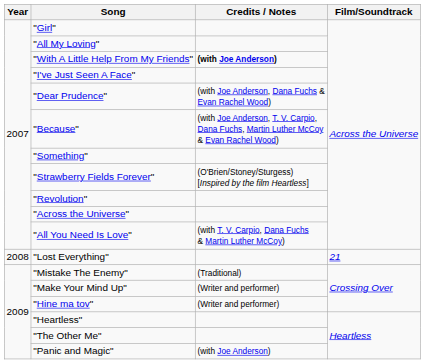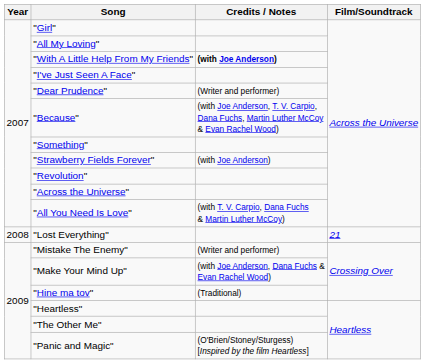"Dear Prudence" | Credits / Notes: (with Joe Anderson, Dana Fuchs & Evan Rachel Wood) -> (Writer and performer)
"Strawberry Fields Forever" | Credits / Notes: (O'Brien/Stoney/Sturgess) [Inspired by the film Heartless] -> (with Joe Anderson)
"Mistake The Enemy" | Credits / Notes: (Traditional) -> (Writer and performer)
"Make Your Mind Up" | Credits / Notes: (Writer and performer) -> (with Joe Anderson, Dana Fuchs & Evan Rachel Wood)
"Hine ma tov" | Credits / Notes: (Writer and performer) -> (Traditional)
"Panic and Magic" | Credits / Notes: (with Joe Anderson) -> (O'Brien/Stoney/Sturgess) [Inspired by the film Heartless]
